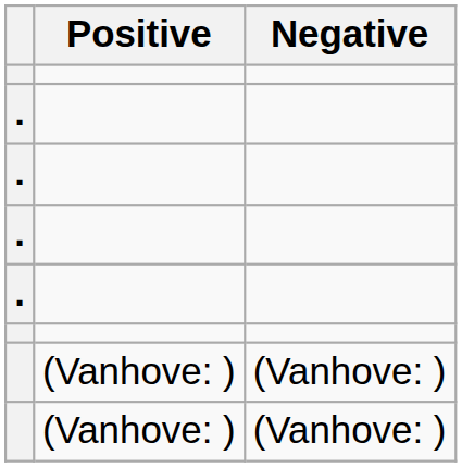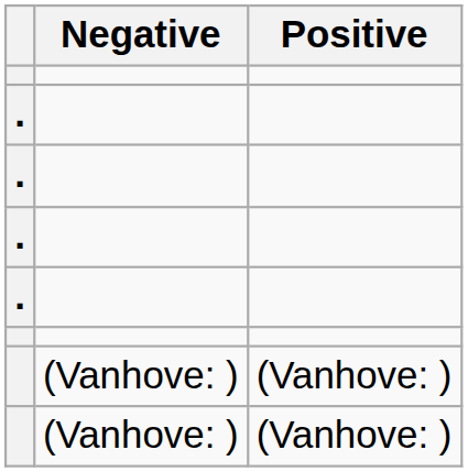columns swapped: Positive <-> Negative
